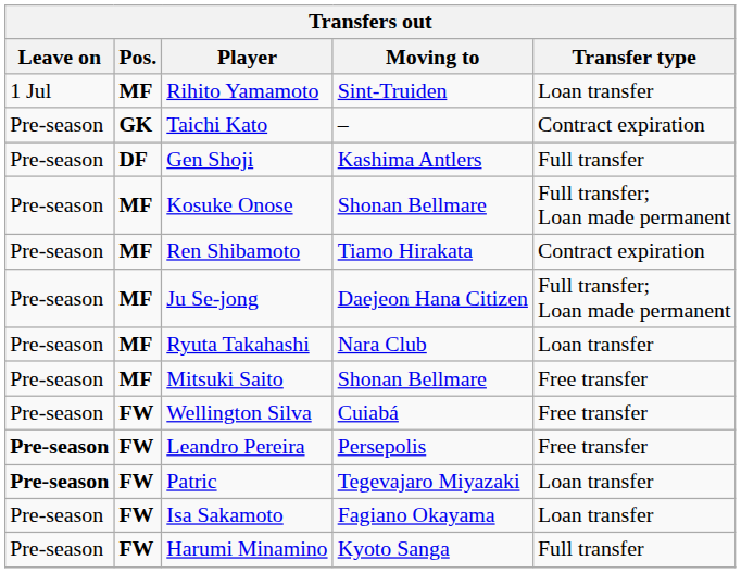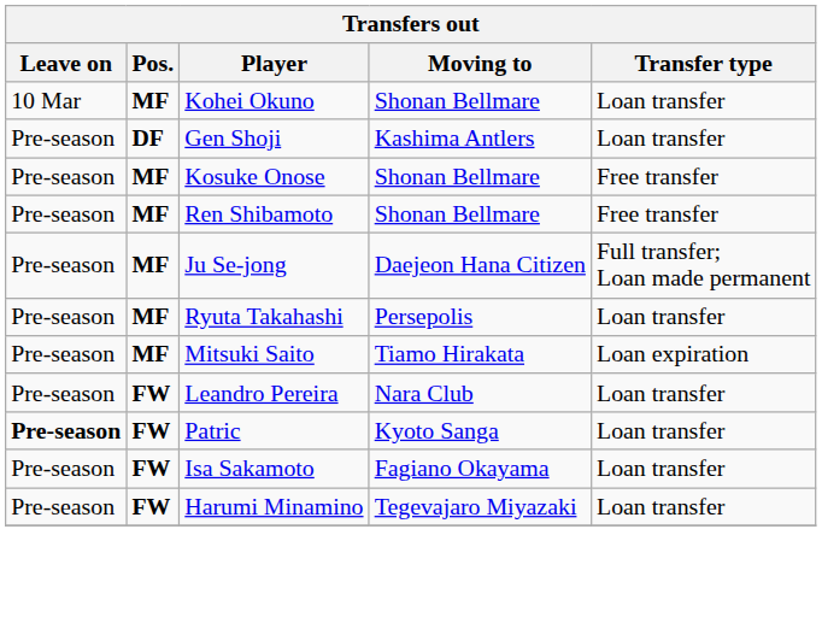- row: 1 Jul | MF | Rihito Yamamoto | Sint-Truiden | Loan transfer
+ row: 10 Mar | MF | Kohei Okuno | Shonan Bellmare | Loan transfer
- row: Pre-season | GK | Taichi Kato | – | Contract expiration
Gen Shoji | Transfer type: Full transfer -> Loan transfer
Kosuke Onose | Transfer type: Full transfer; Loan made permanent -> Free transfer
Ren Shibamoto | Moving to: Tiamo Hirakata -> Shonan Bellmare
Ren Shibamoto | Transfer type: Contract expiration -> Free transfer
Ryuta Takahashi | Moving to: Nara Club -> Persepolis
Mitsuki Saito | Moving to: Shonan Bellmare -> Tiamo Hirakata
Mitsuki Saito | Transfer type: Free transfer -> Loan expiration
- row: Pre-season | FW | Wellington Silva | Cuiabá | Free transfer
Leandro Pereira | Leave on: bold -> normal
Leandro Pereira | Moving to: Persepolis -> Nara Club
Leandro Pereira | Transfer type: Free transfer -> Loan transfer
Patric | Moving to: Tegevajaro Miyazaki -> Kyoto Sanga
Harumi Minamino | Moving to: Kyoto Sanga -> Tegevajaro Miyazaki
Harumi Minamino | Transfer type: Full transfer -> Loan transfer
